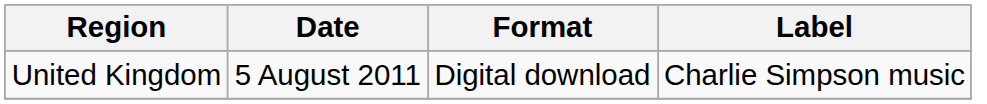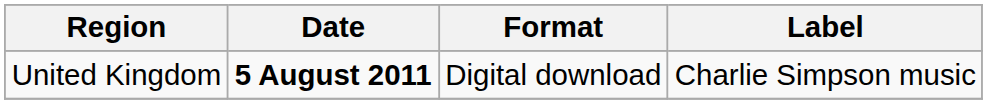United Kingdom | Date: normal -> bold
